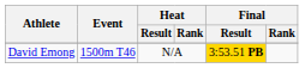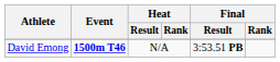David Emong | Event: normal -> bold
David Emong | Final / Result: gold background -> no background
